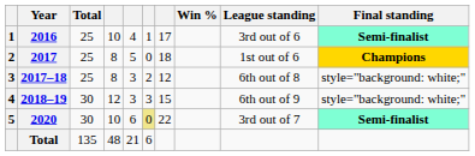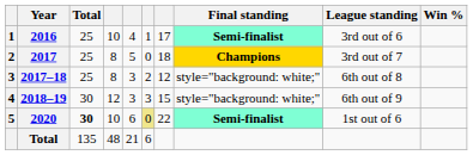columns swapped: Win % <-> Final standing
row 3 | League standing: 1st out of 6 -> 3rd out of 7
row 6 | Total: normal -> bold
row 6 | League standing: 3rd out of 7 -> 1st out of 6
